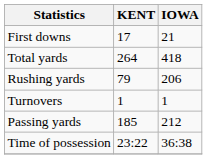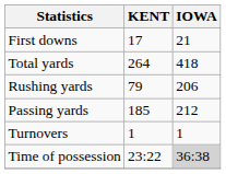rows swapped: Passing yards <-> Turnovers
Time of possession | IOWA: no background -> lightgrey background
